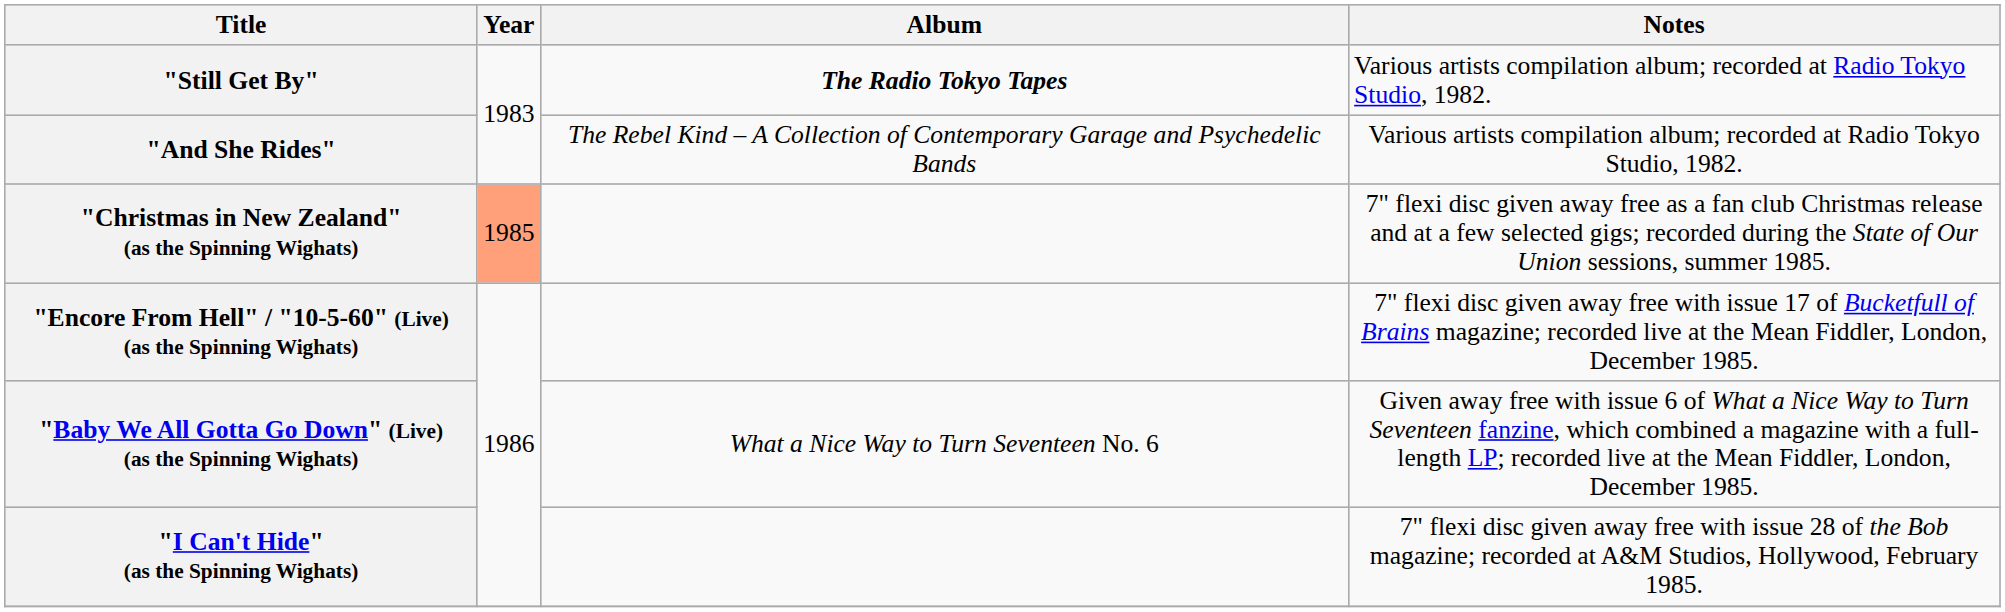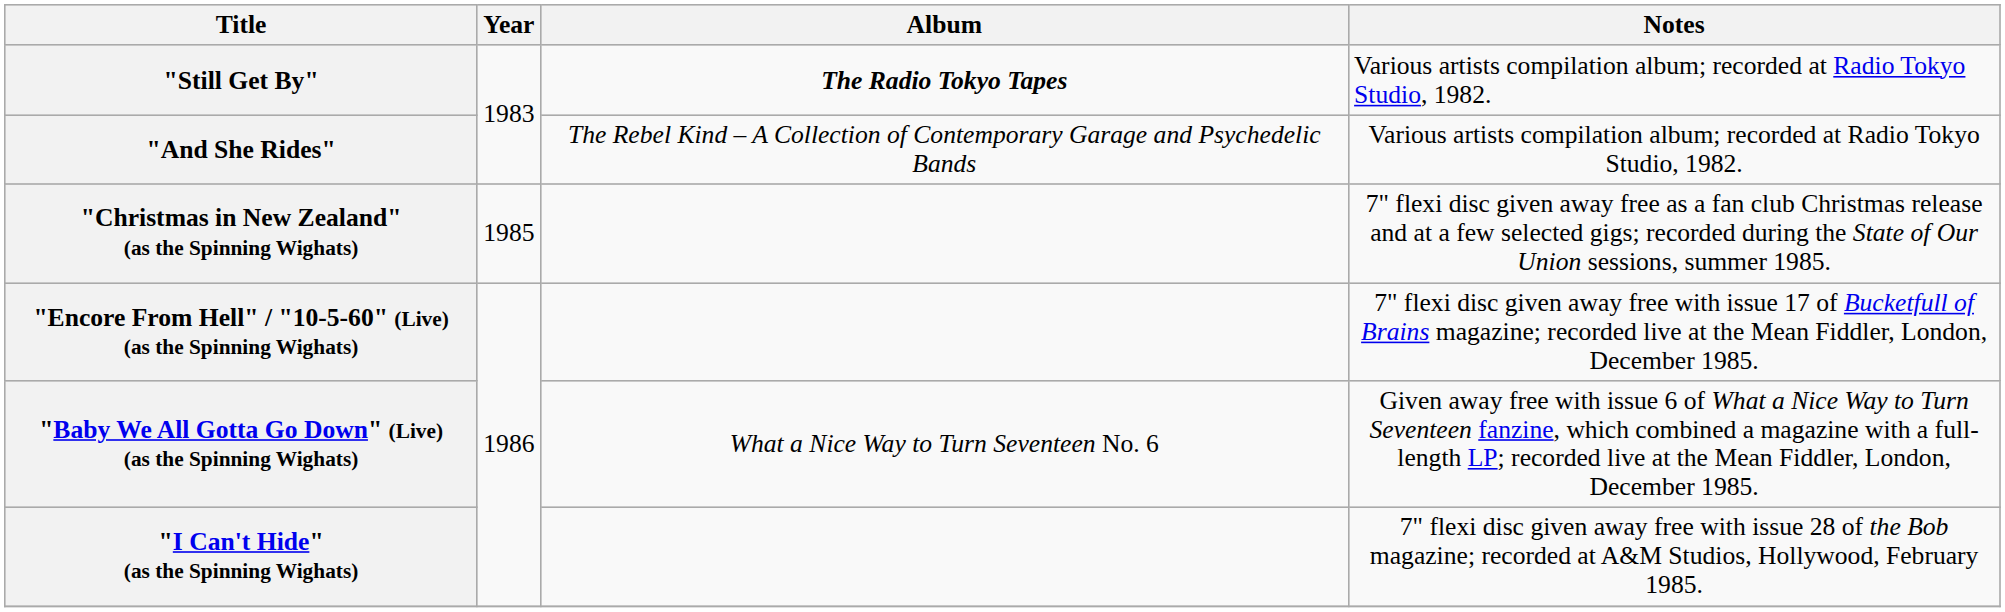"Christmas in New Zealand" (as the Spinning Wighats) | Year: lightsalmon background -> no background
